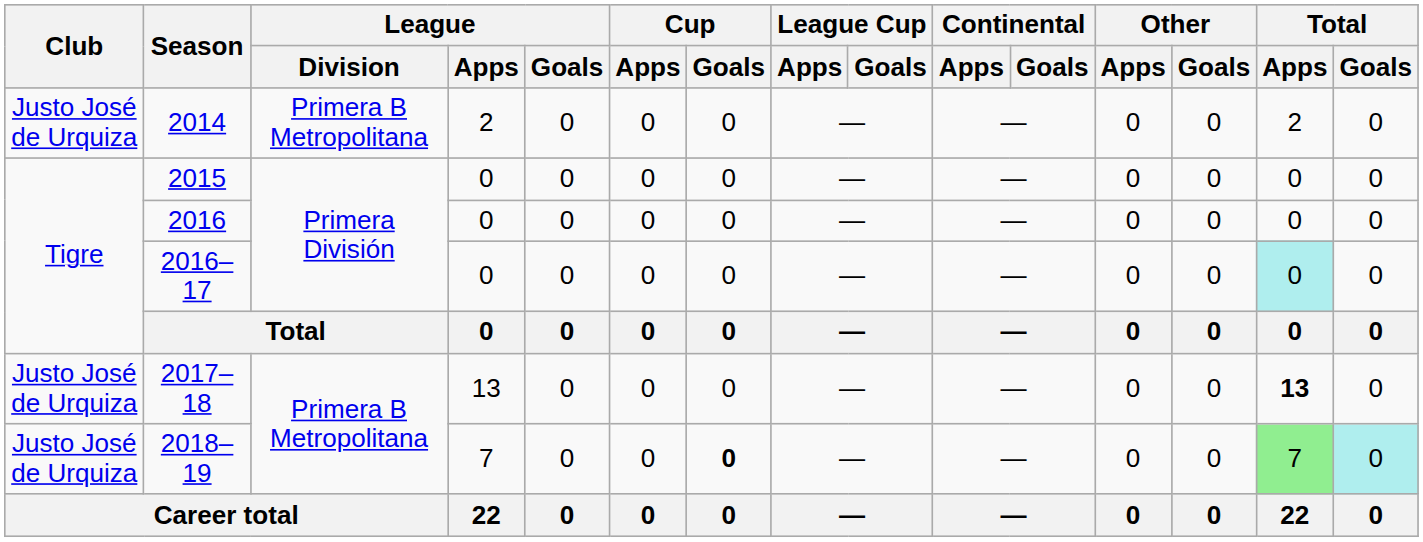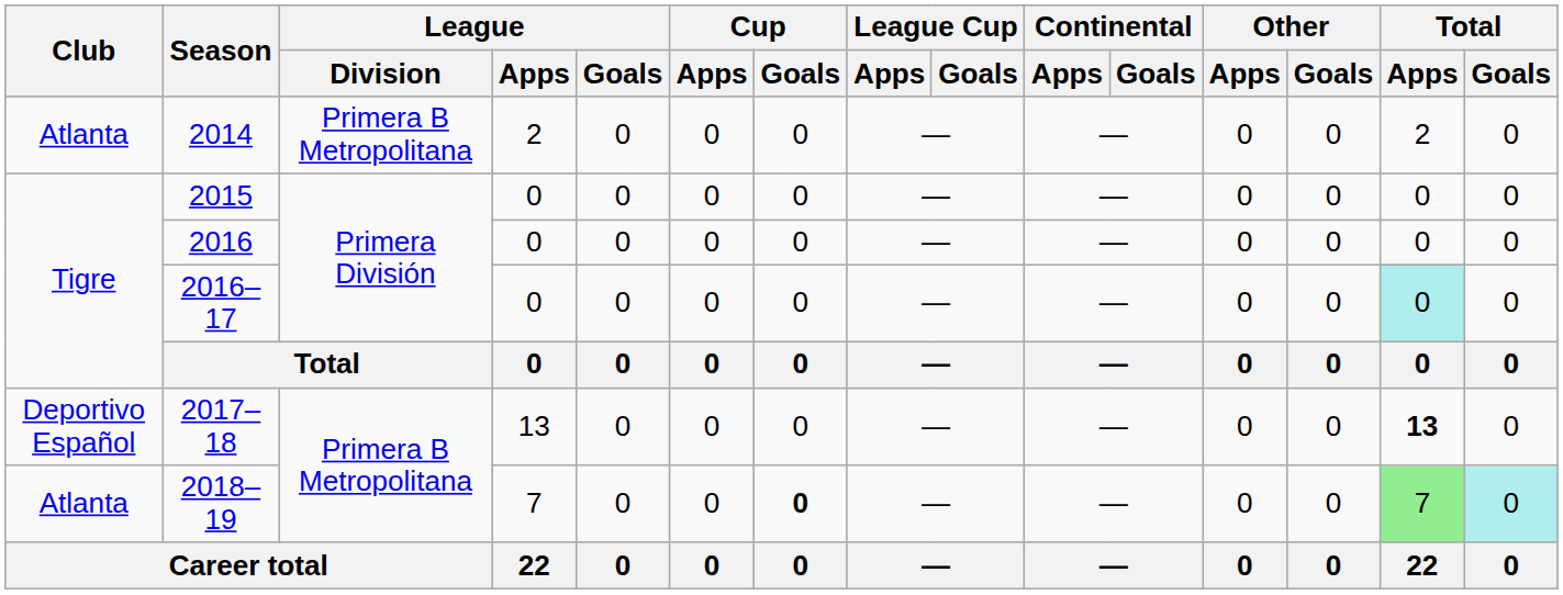2014 | Club: Justo José de Urquiza -> Atlanta
2017–18 | Club: Justo José de Urquiza -> Deportivo Español
2018–19 | Club: Justo José de Urquiza -> Atlanta
